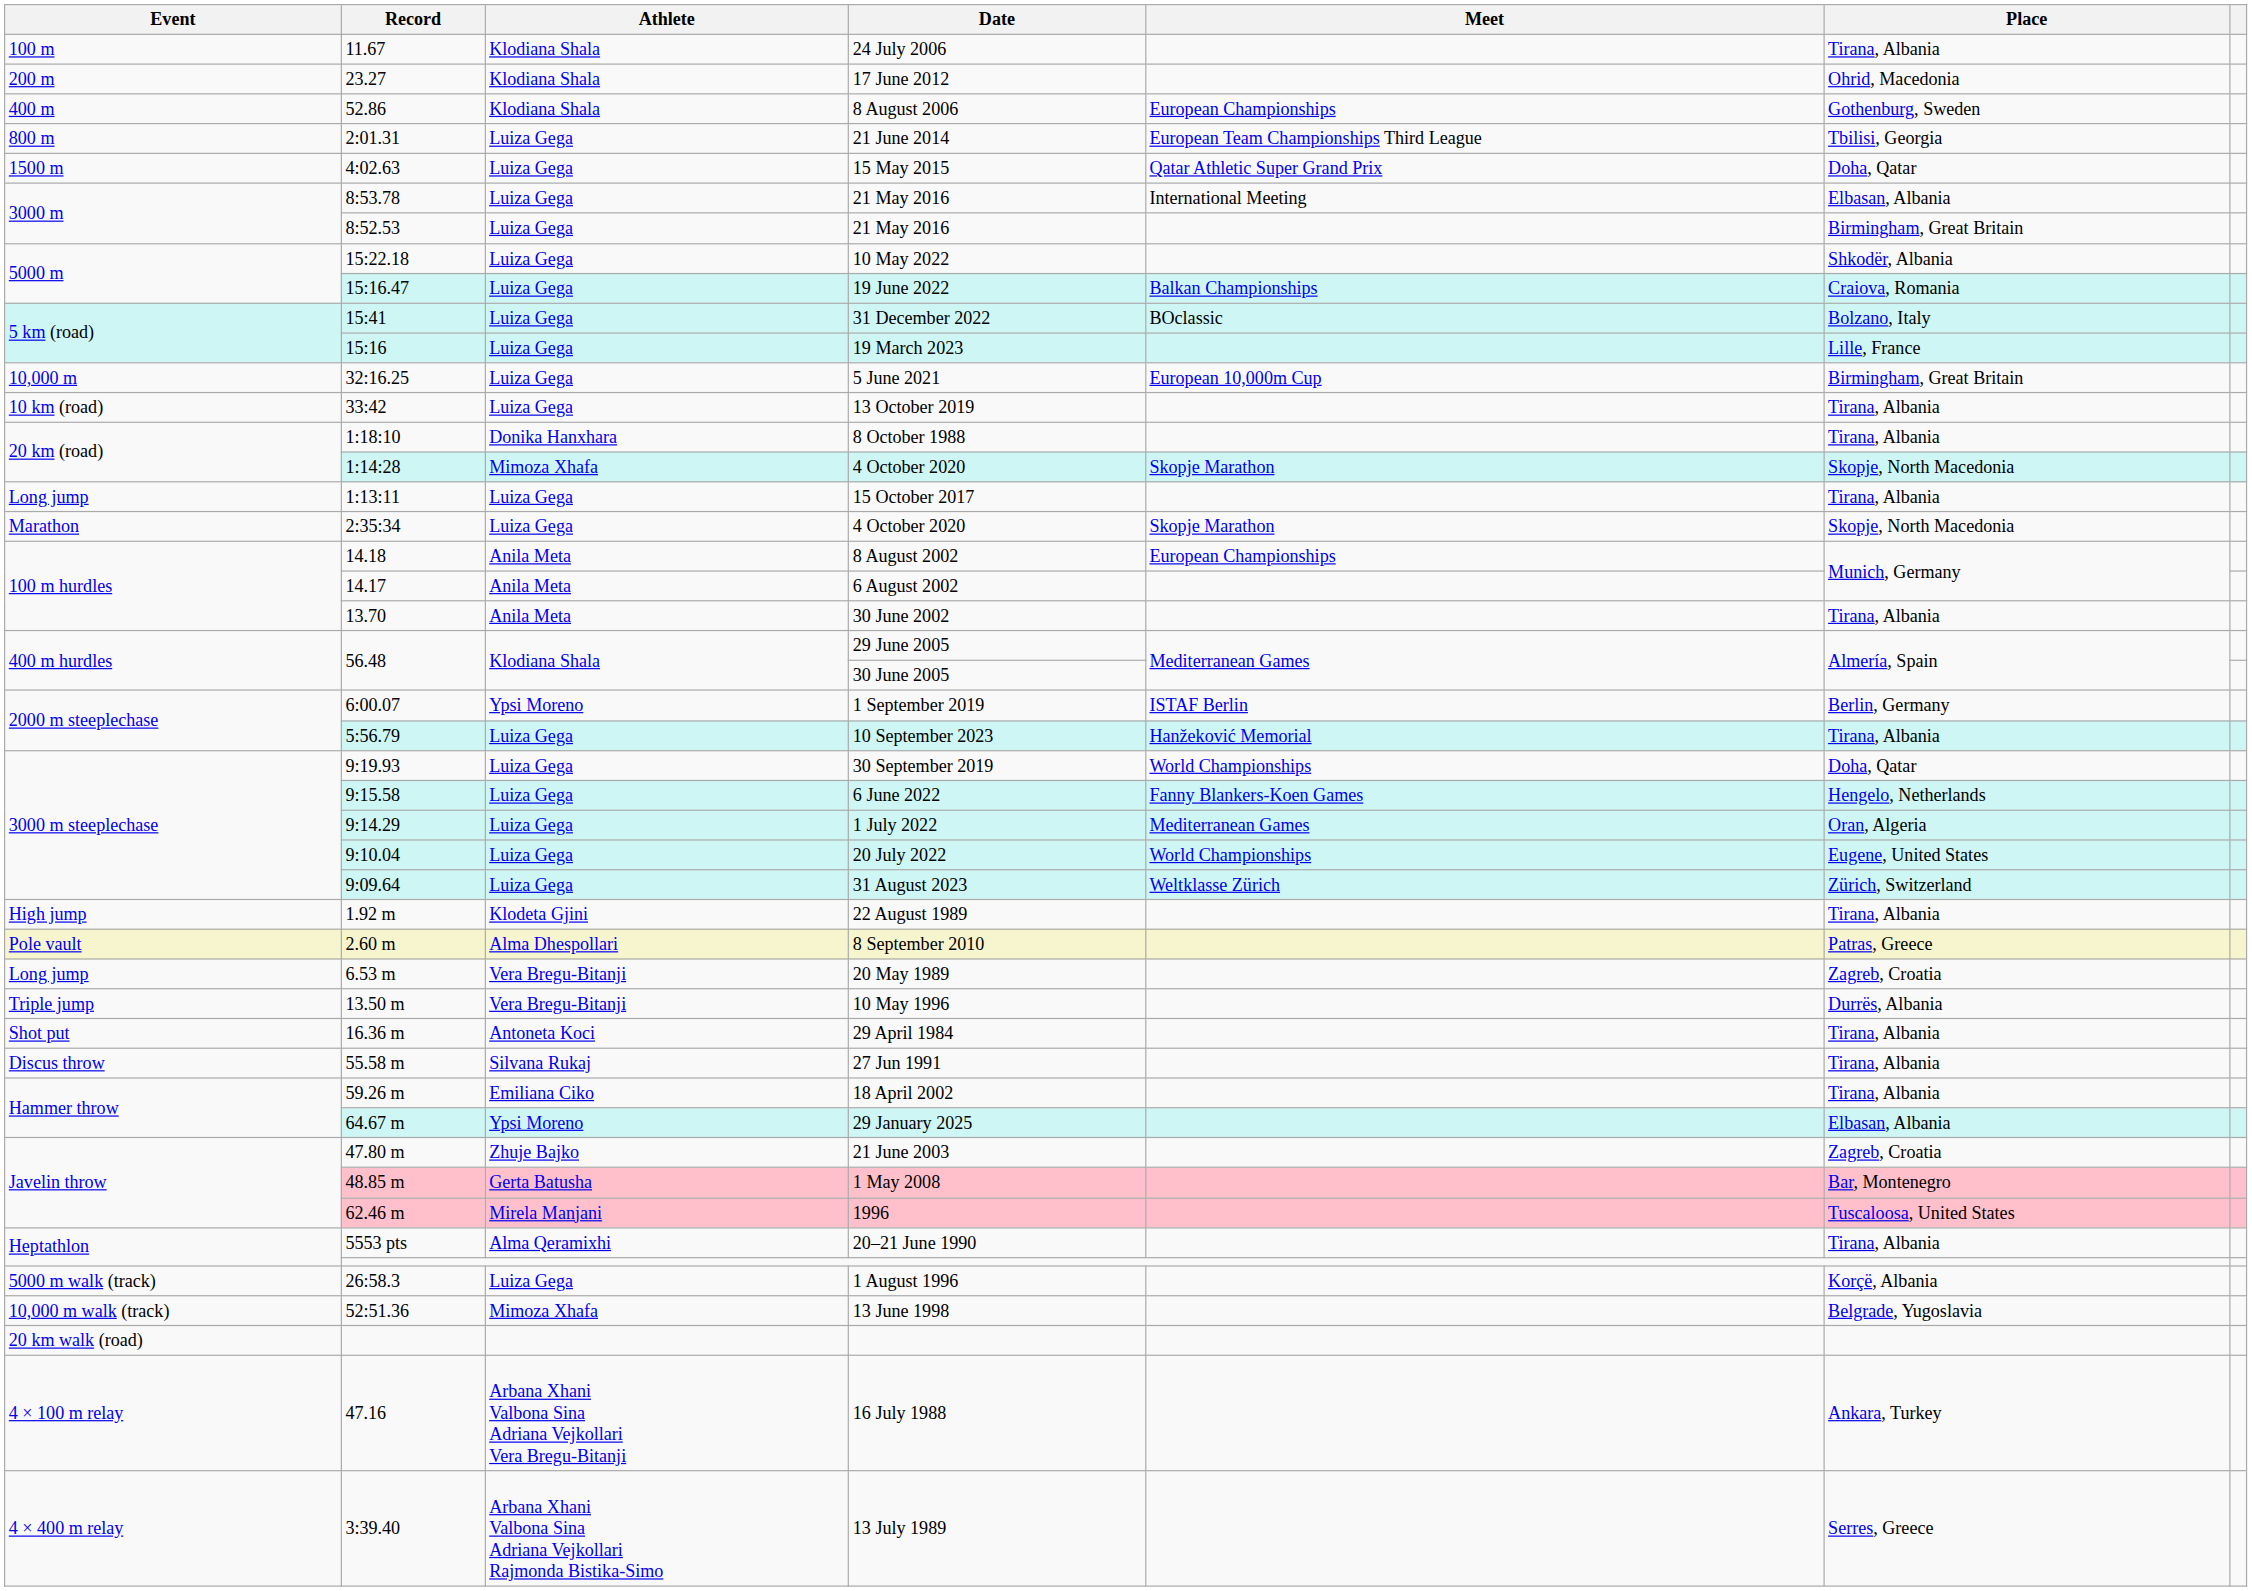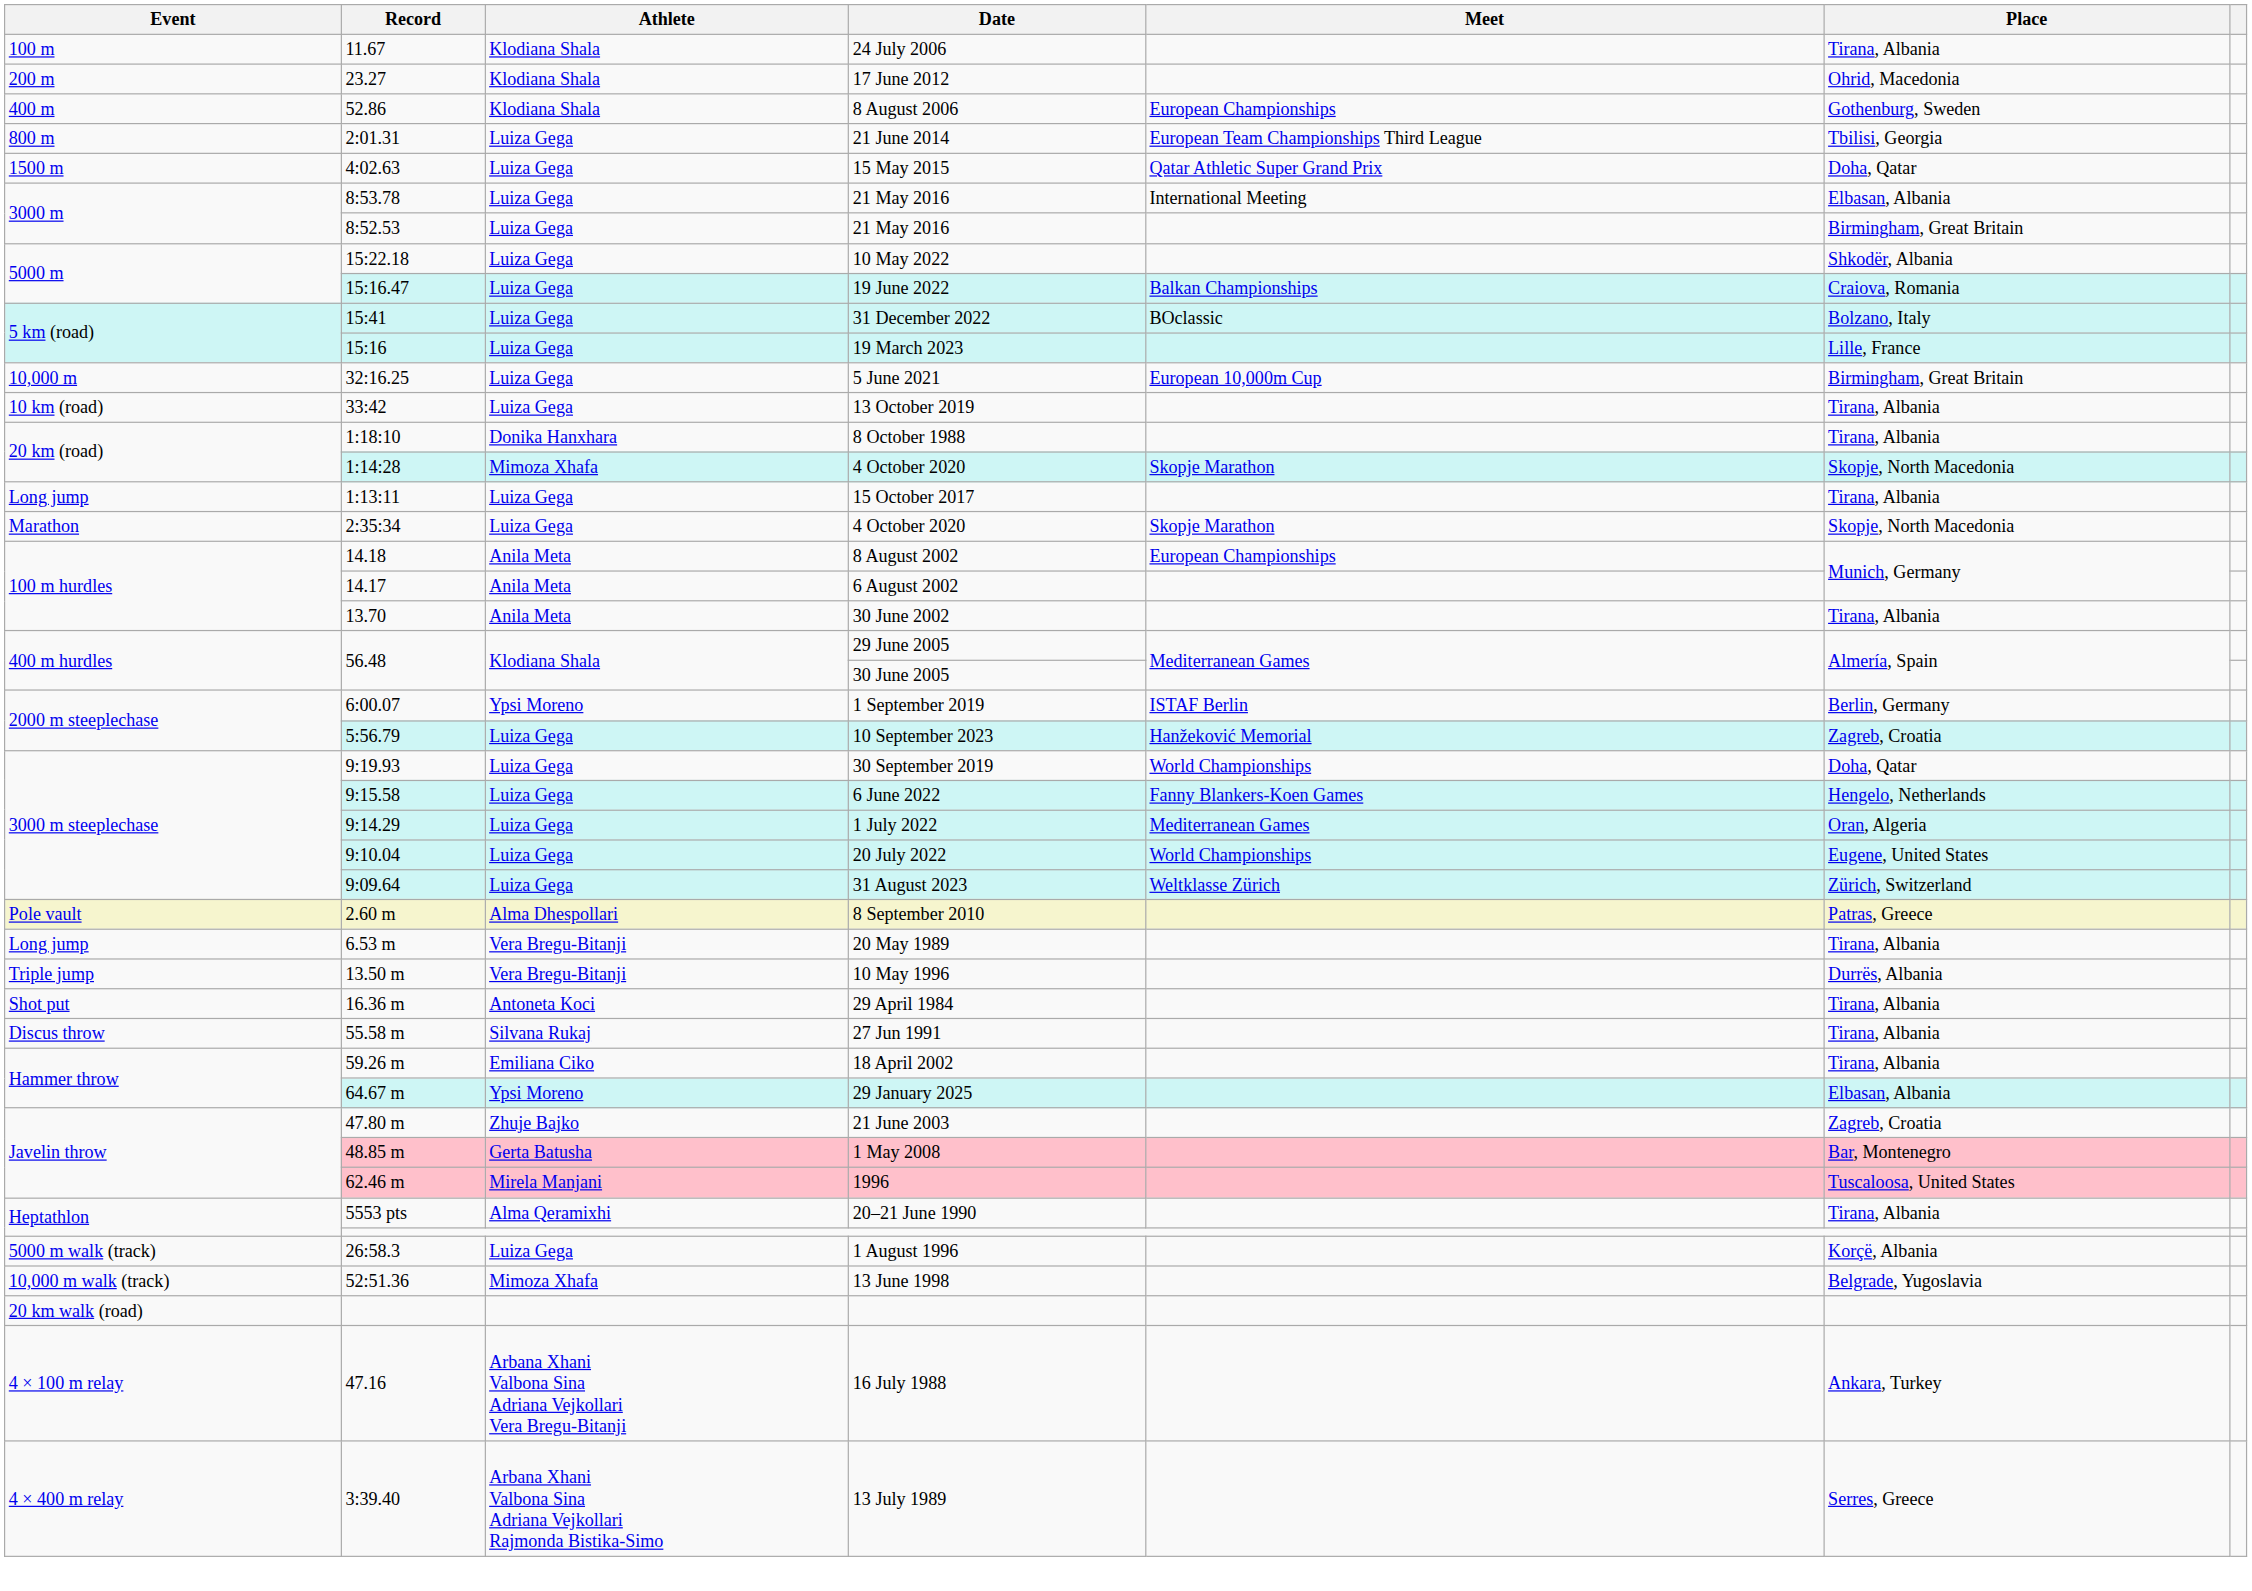10 September 2023 | Place: Tirana, Albania -> Zagreb, Croatia
- row: High jump | 1.92 m | Klodeta Gjini | 22 August 1989 | Tirana, Albania
20 May 1989 | Place: Zagreb, Croatia -> Tirana, Albania
